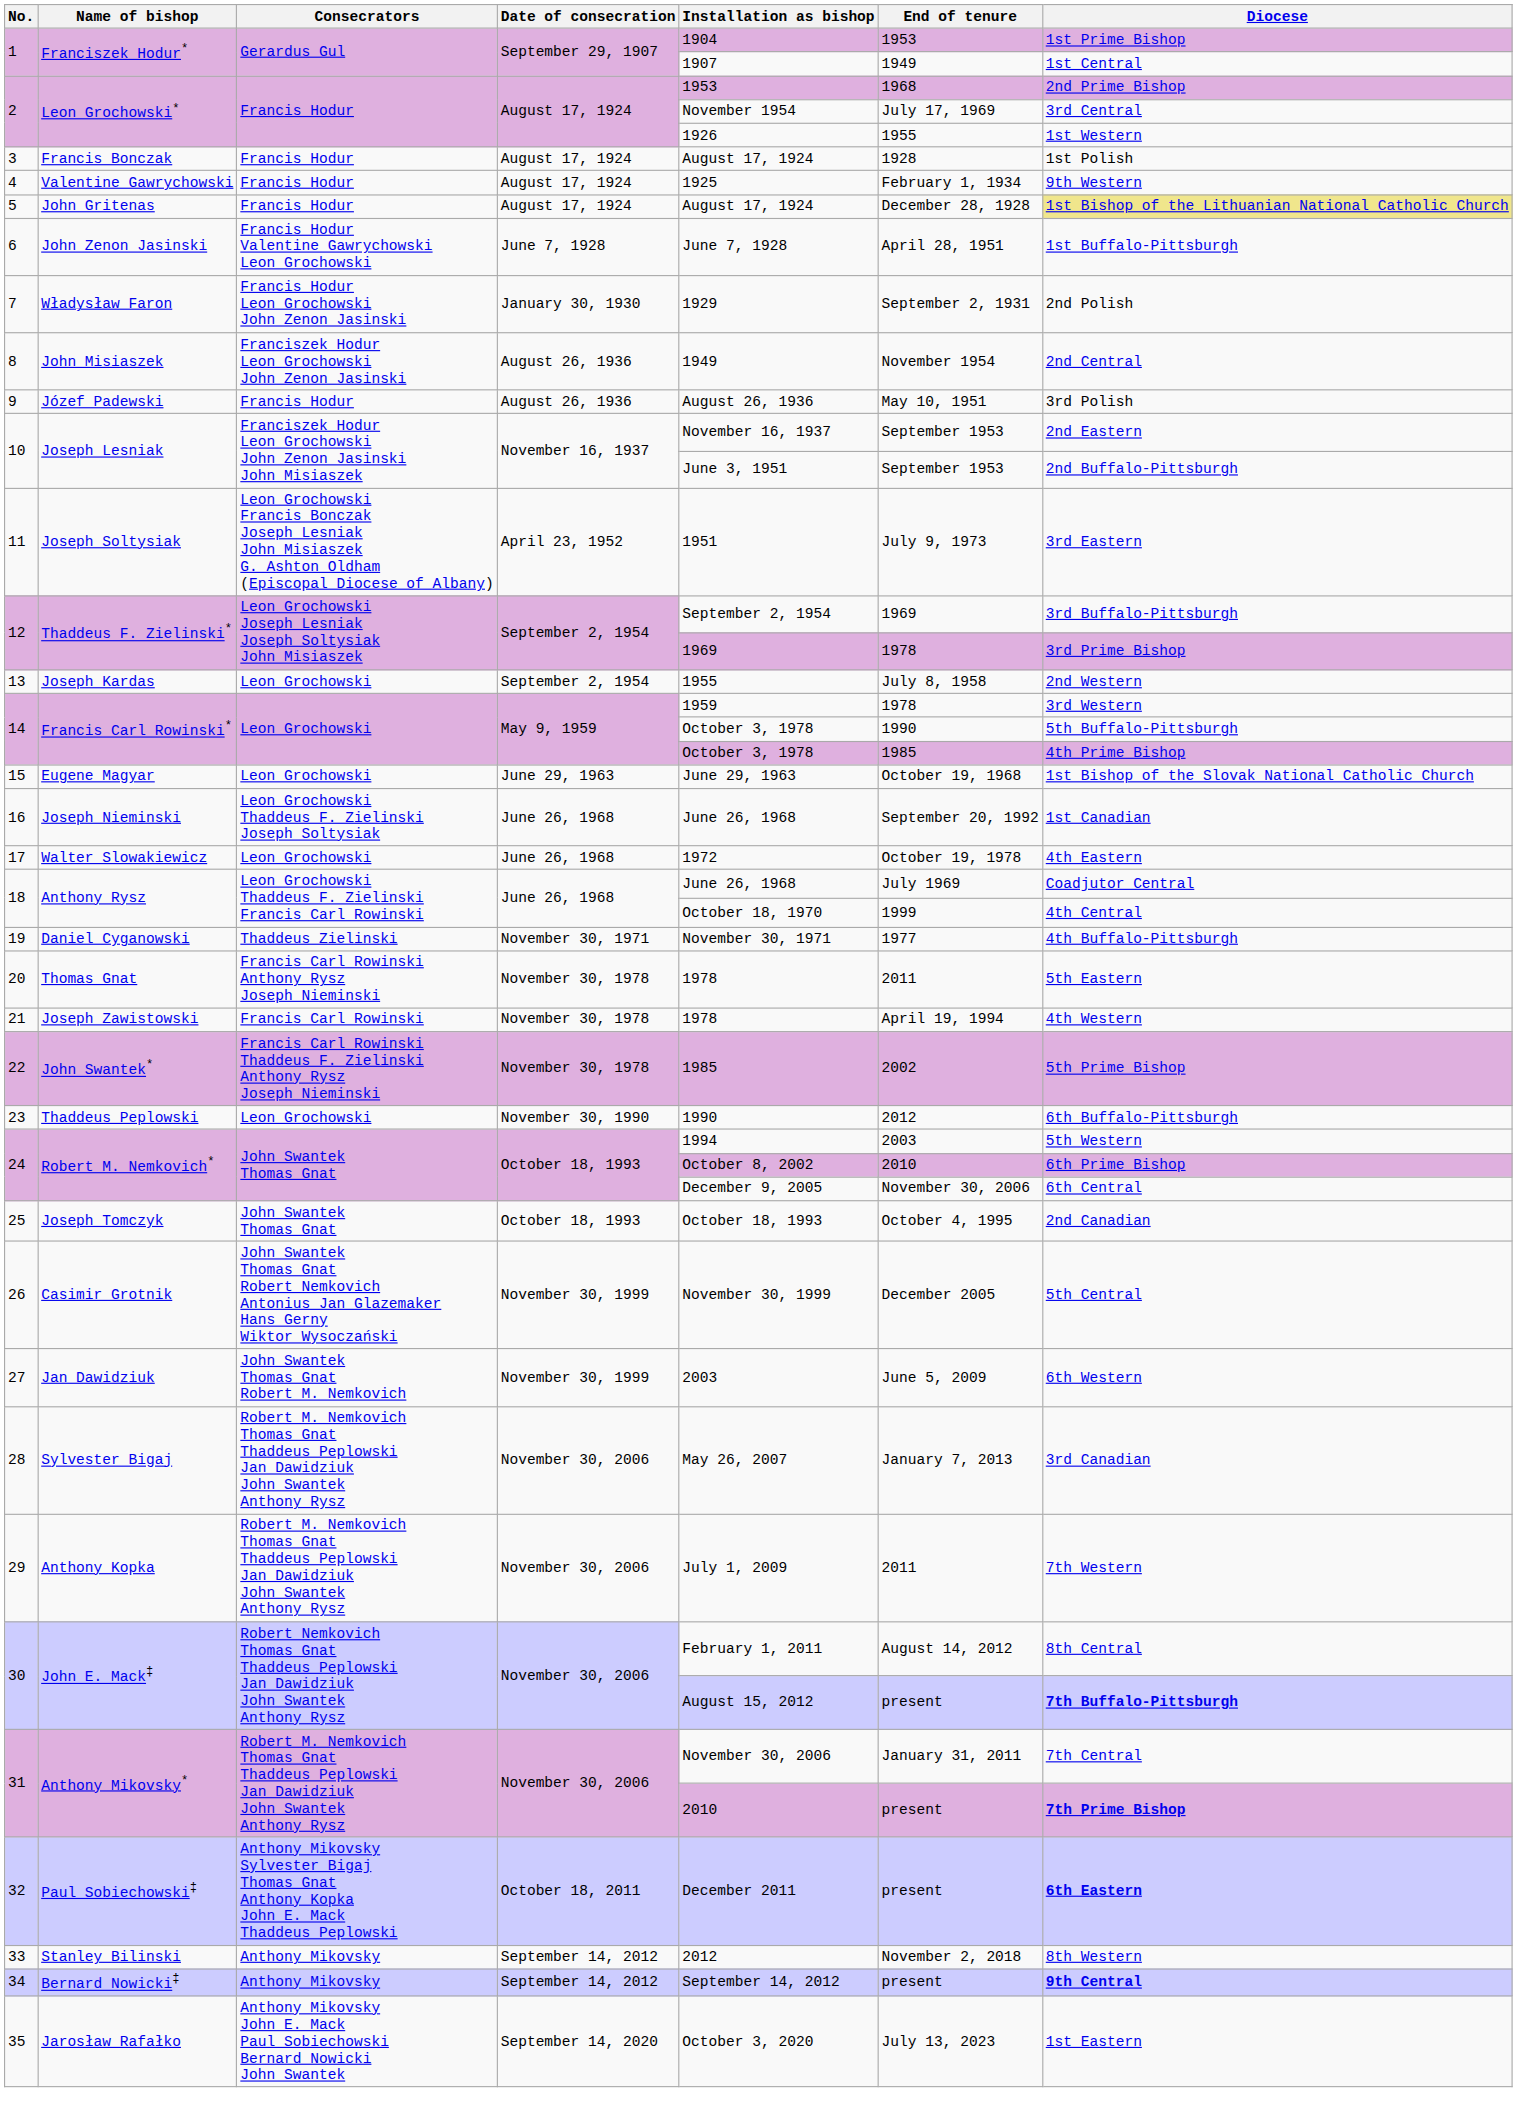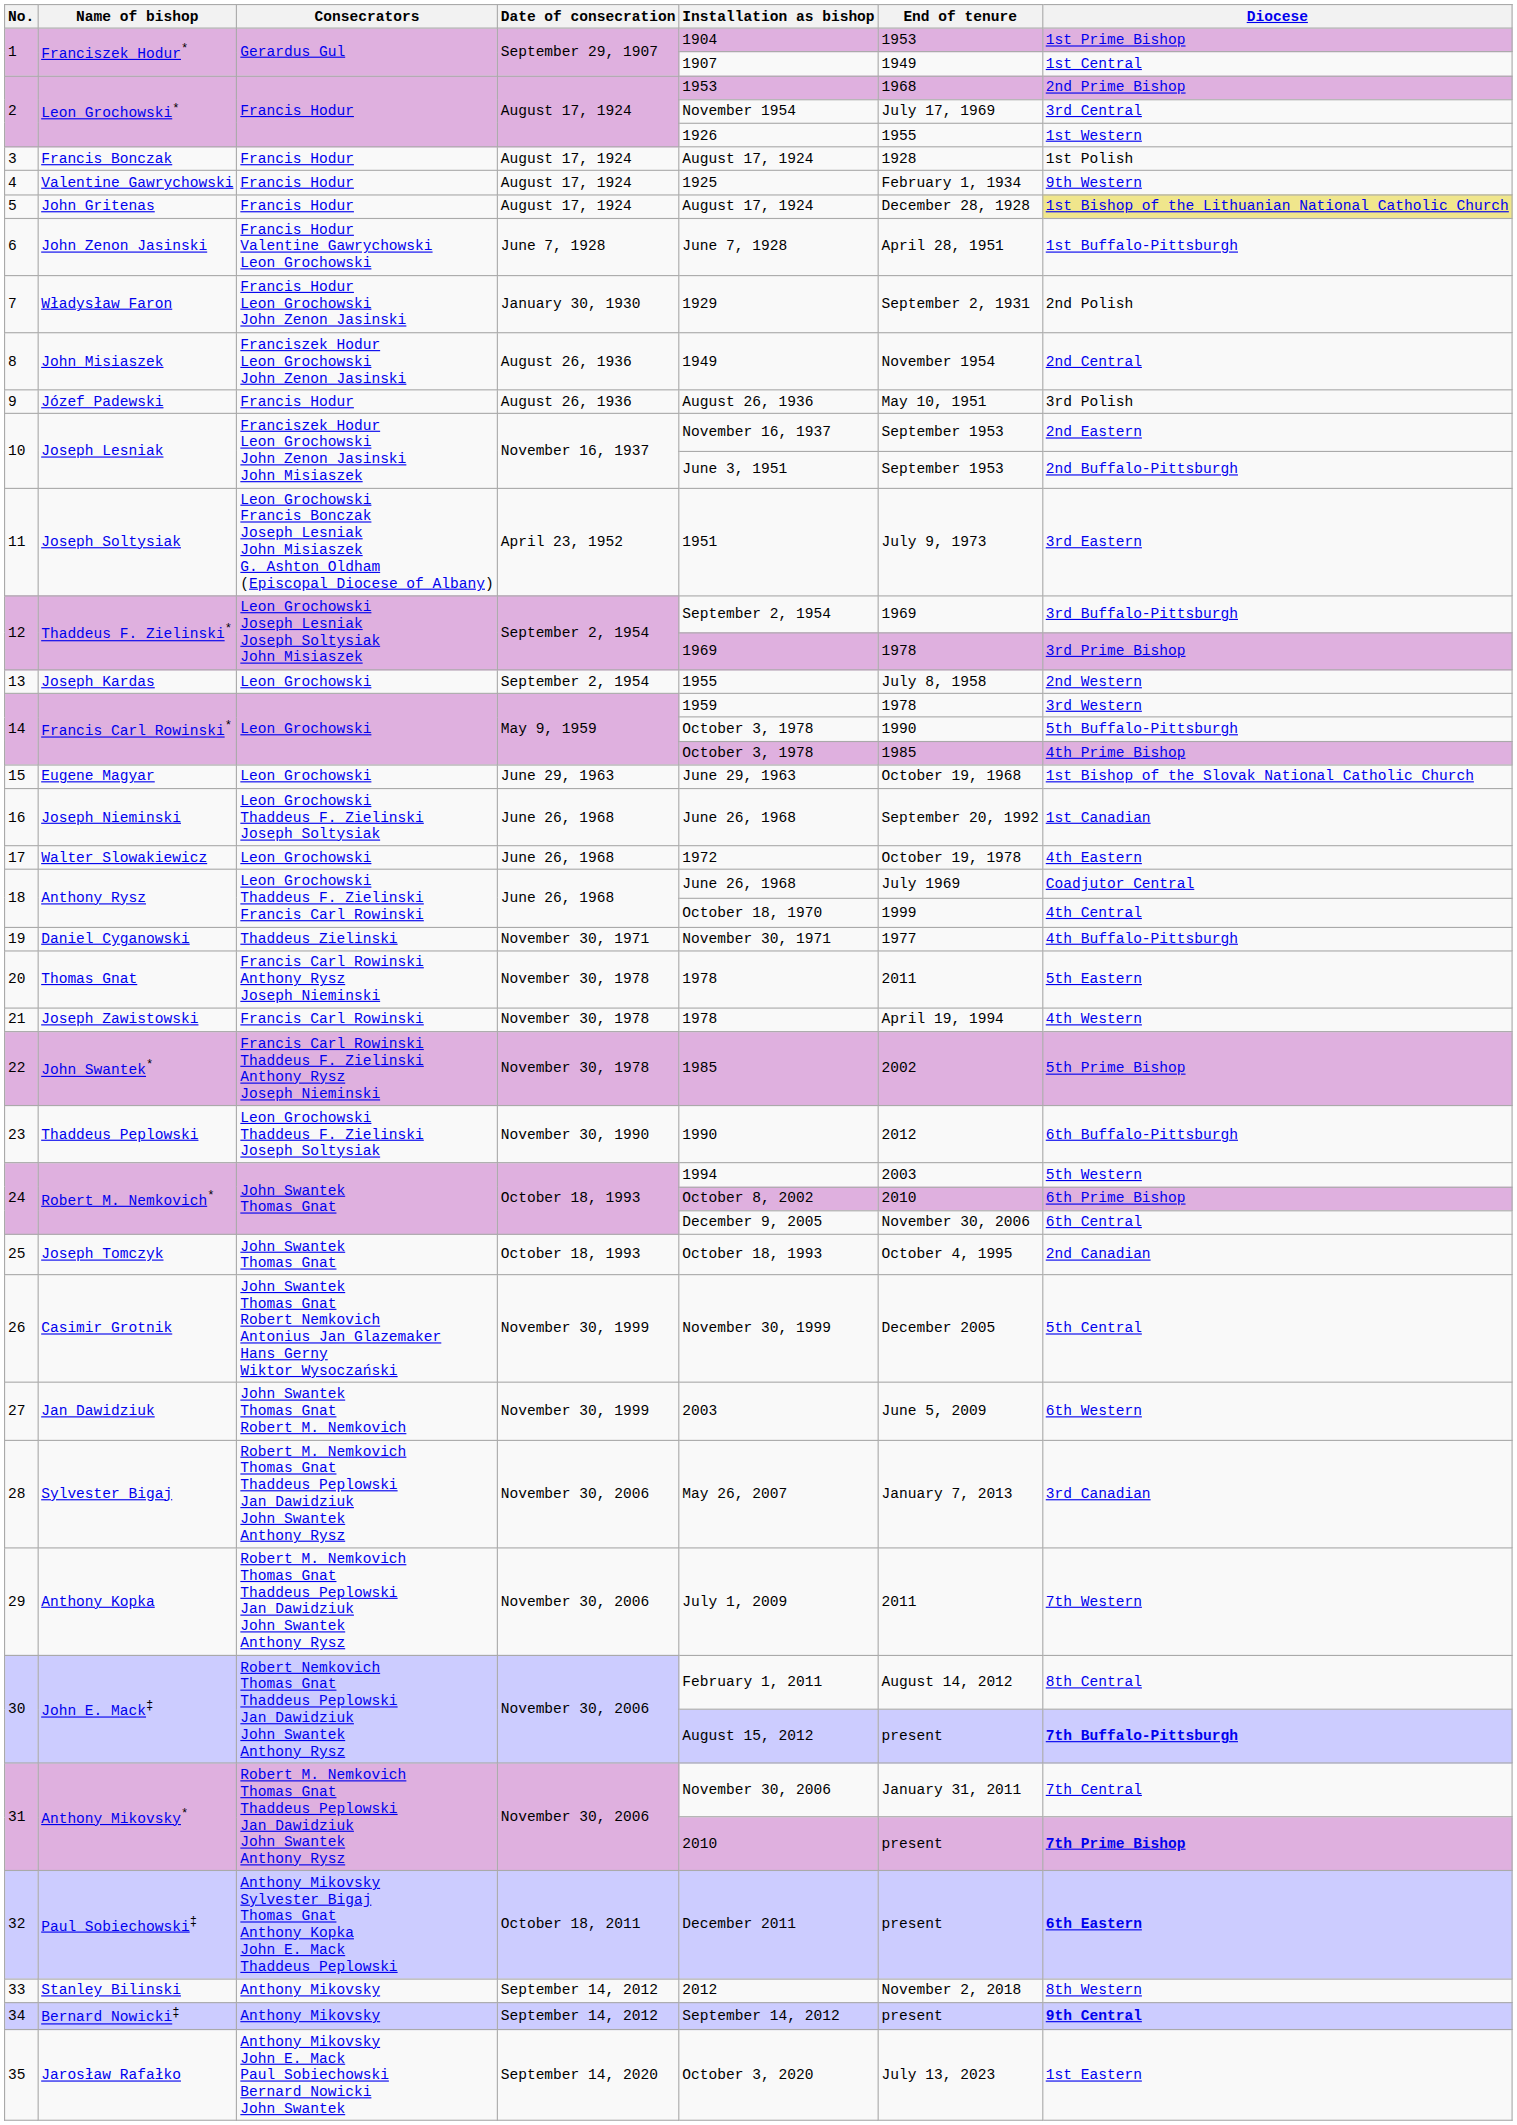23 | Consecrators: Leon Grochowski -> Leon Grochowski Thaddeus F. Zielinski Joseph Soltysiak
